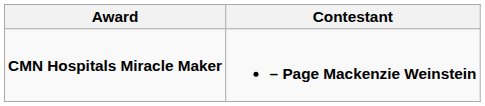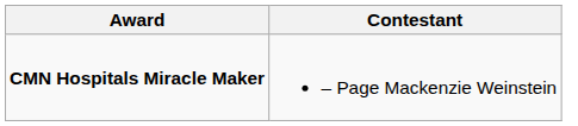CMN Hospitals Miracle Maker | Contestant: bold -> normal
